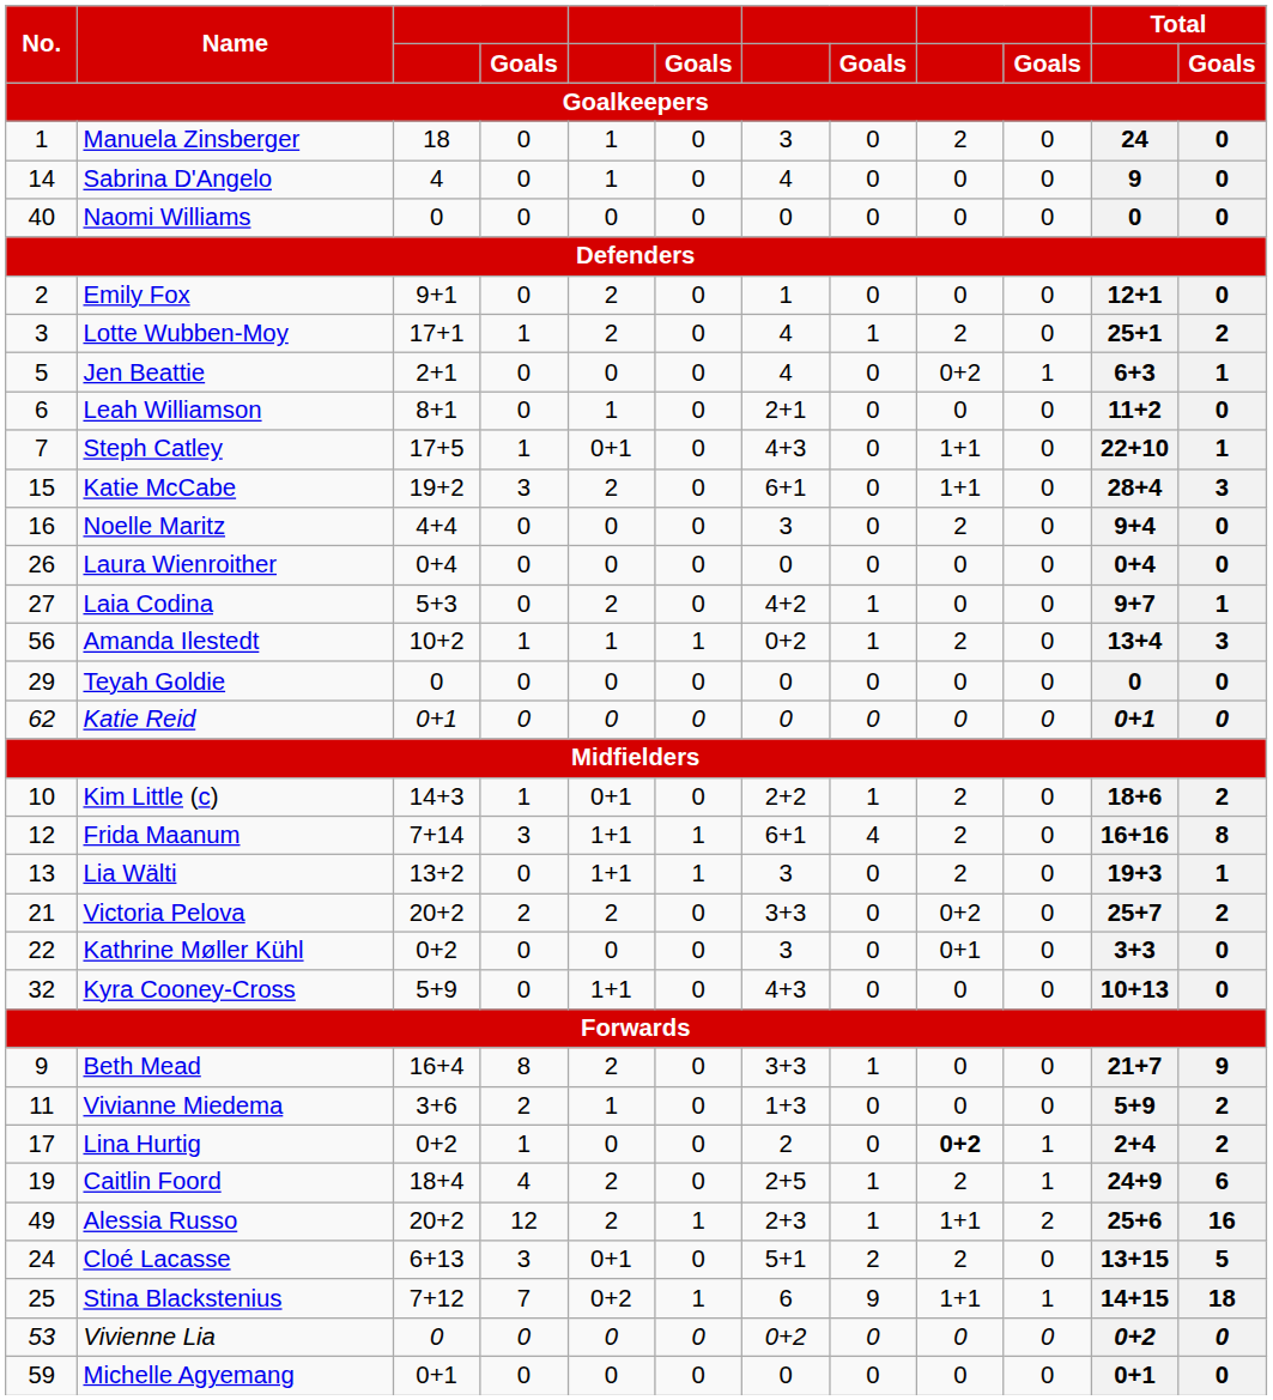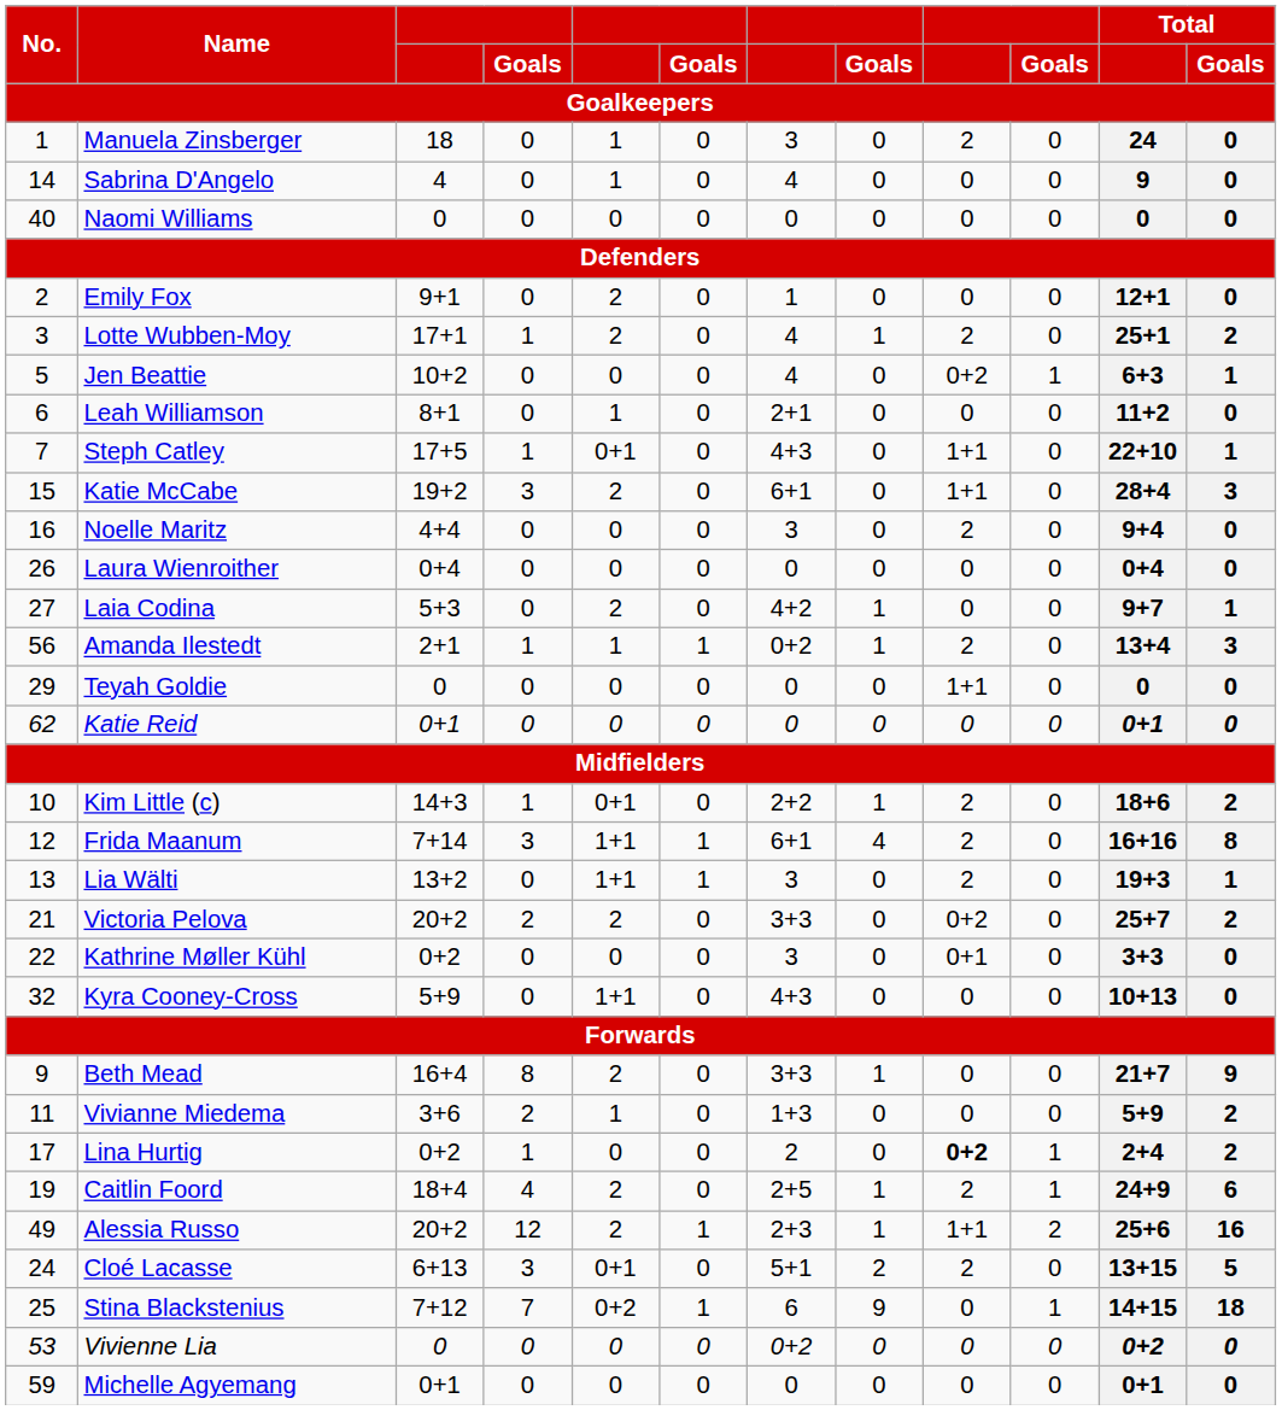Jen Beattie | column 3: 2+1 -> 10+2
Amanda Ilestedt | column 3: 10+2 -> 2+1
Teyah Goldie | column 9: 0 -> 1+1
Stina Blackstenius | column 9: 1+1 -> 0
